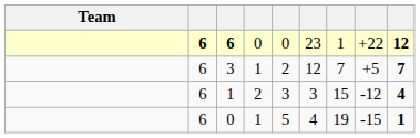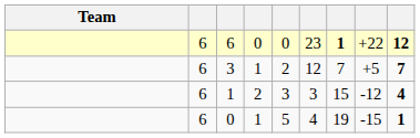row 2 | column 2: bold -> normal
row 2 | column 3: bold -> normal
row 2 | column 7: normal -> bold
